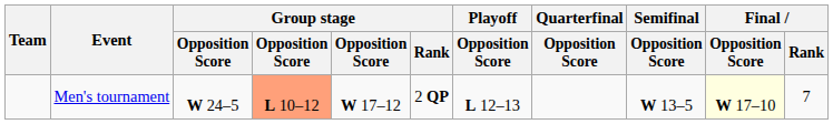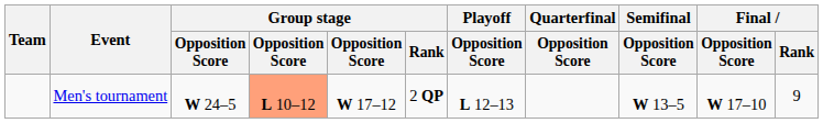Men's tournament | Final / Opposition Score: lightyellow background -> no background
Men's tournament | Final / Rank: 7 -> 9
